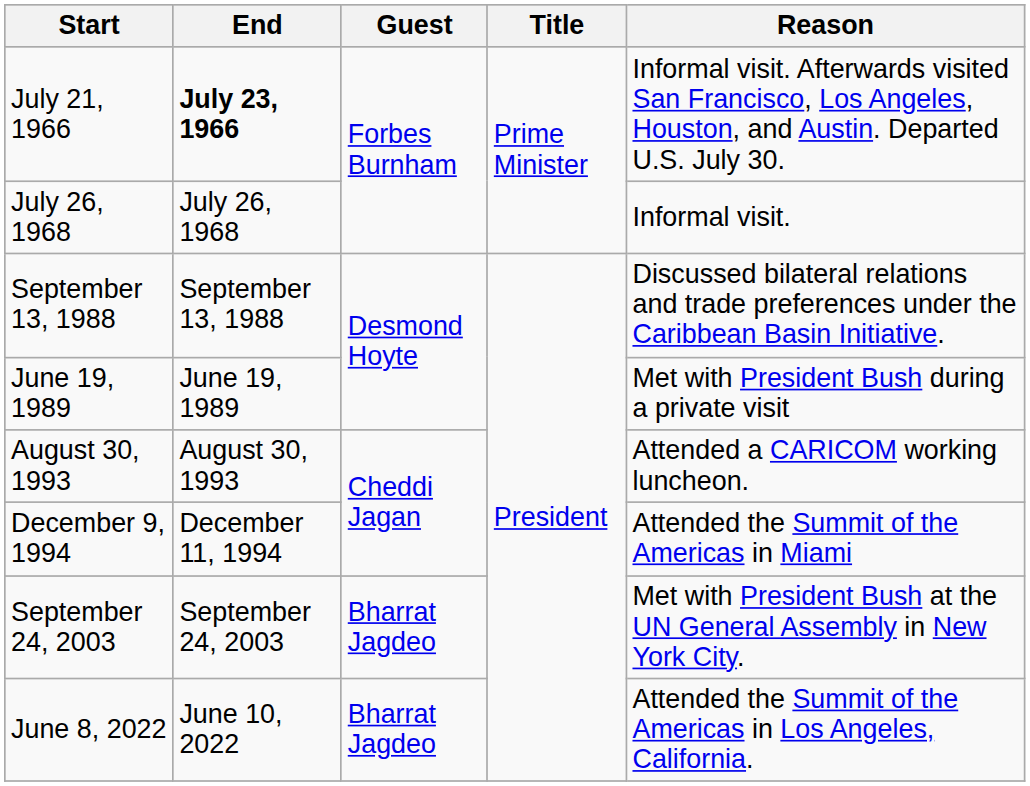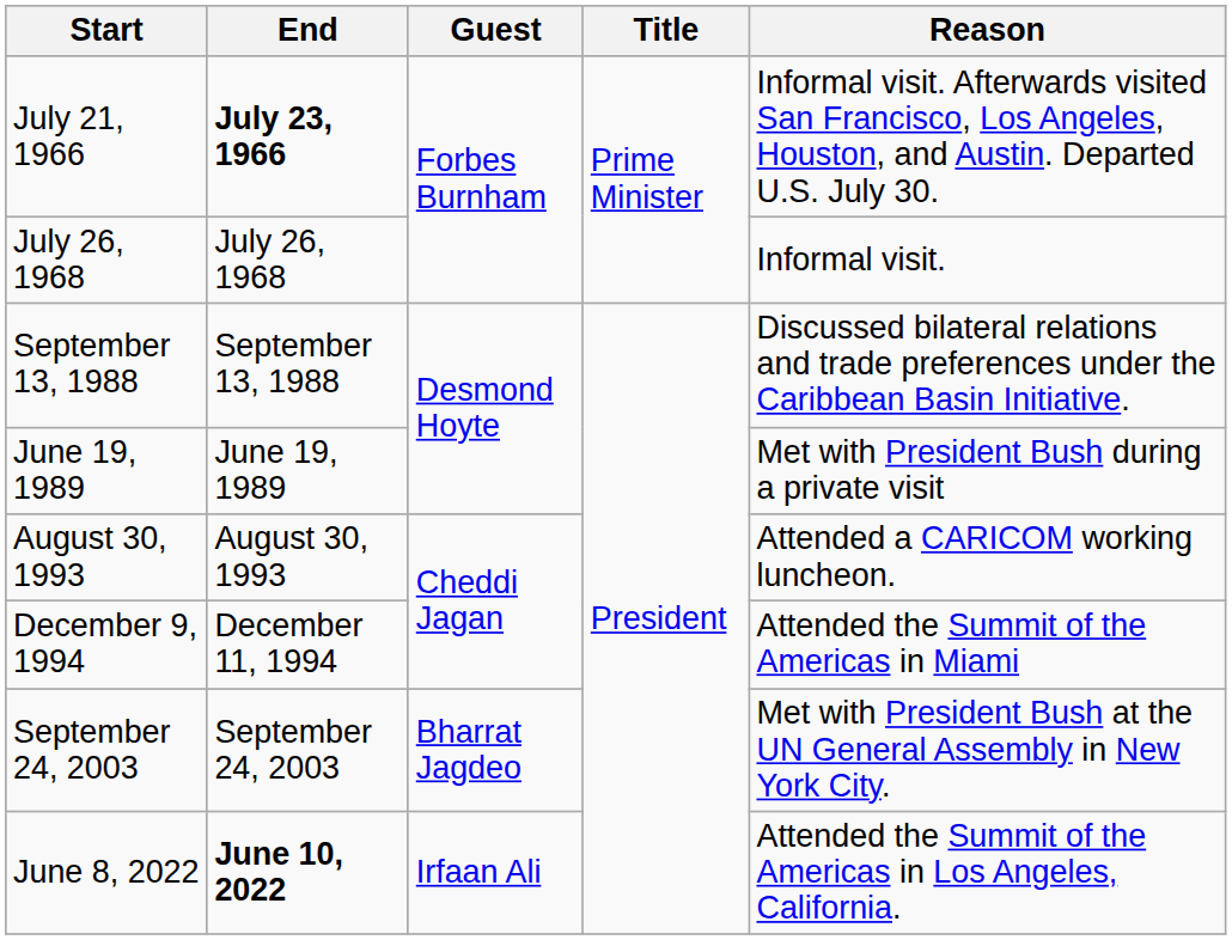June 8, 2022 | End: normal -> bold
June 8, 2022 | Guest: Bharrat Jagdeo -> Irfaan Ali
